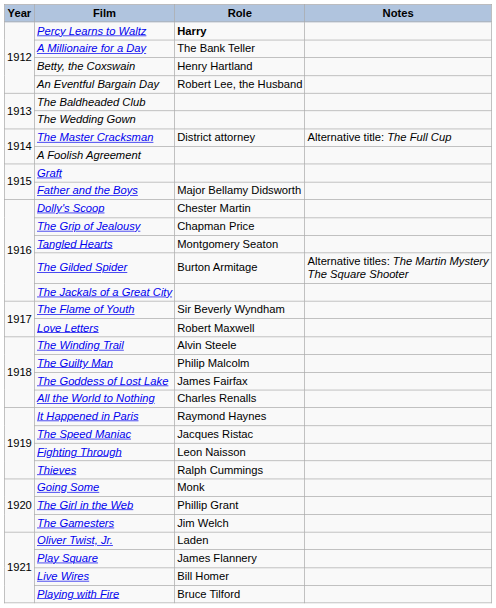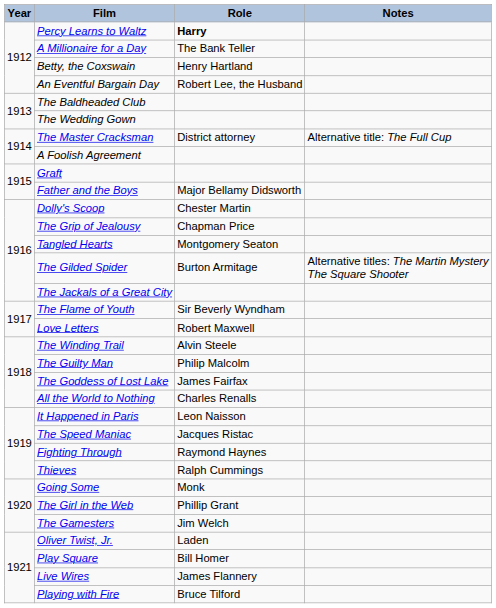It Happened in Paris | Role: Raymond Haynes -> Leon Naisson
Fighting Through | Role: Leon Naisson -> Raymond Haynes
Play Square | Role: James Flannery -> Bill Homer
Live Wires | Role: Bill Homer -> James Flannery
